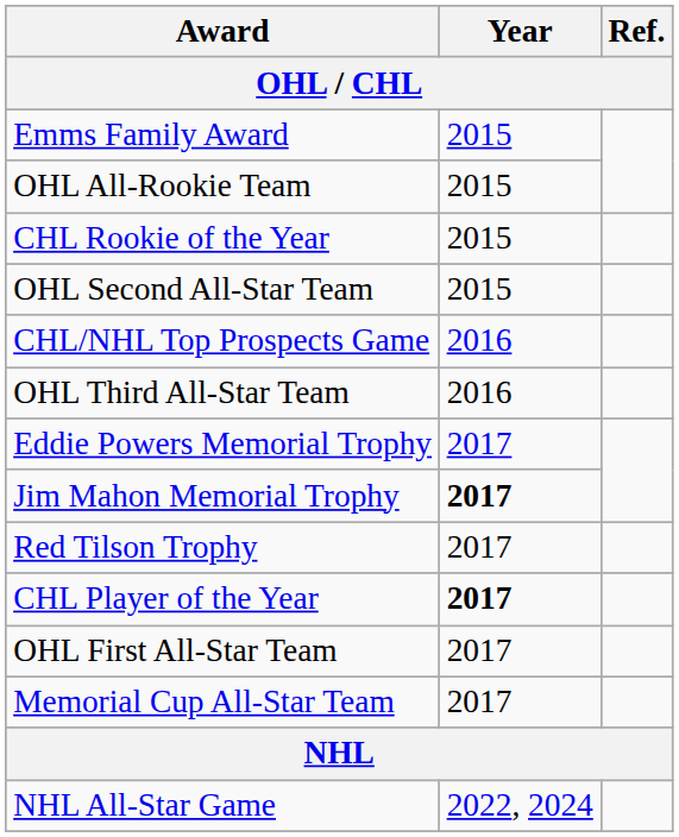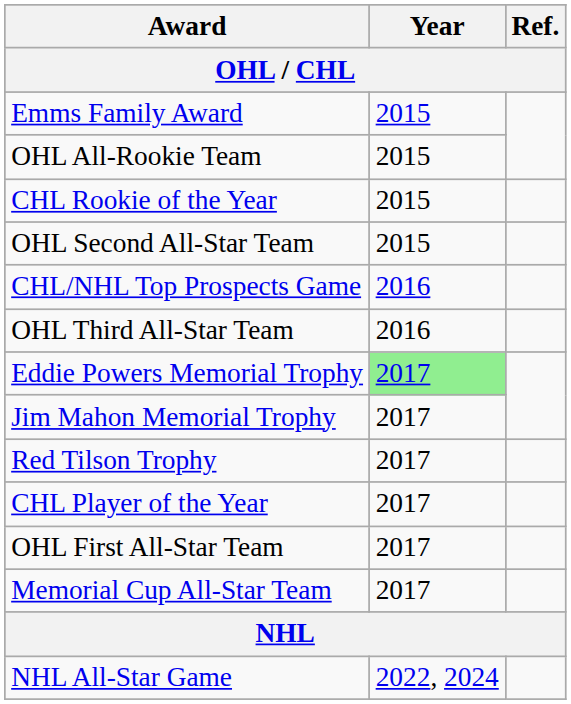Eddie Powers Memorial Trophy | Year: no background -> lightgreen background
Jim Mahon Memorial Trophy | Year: bold -> normal
CHL Player of the Year | Year: bold -> normal
